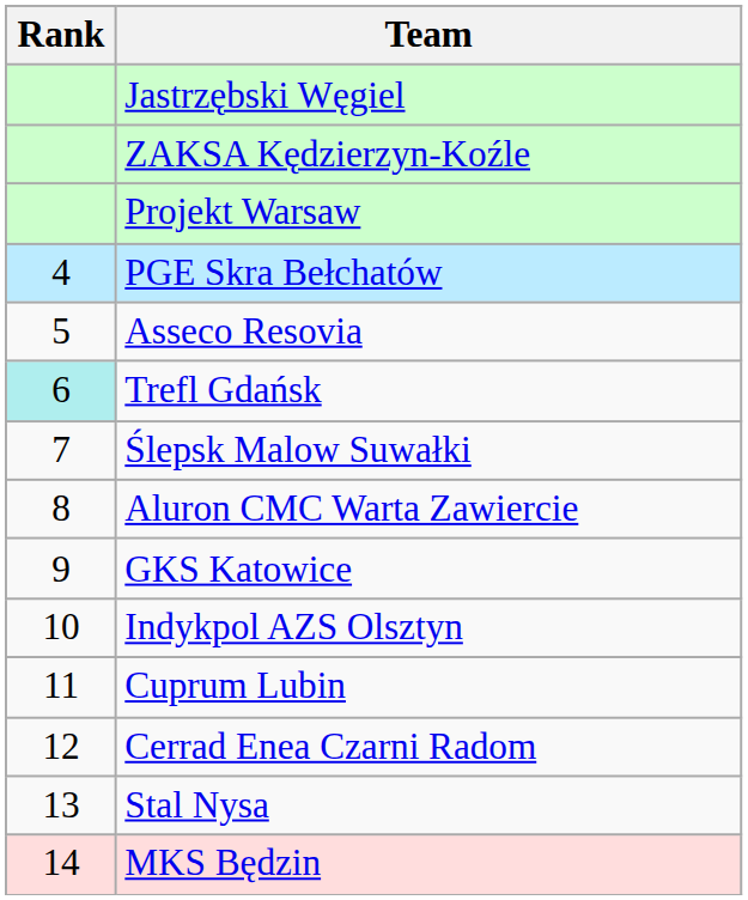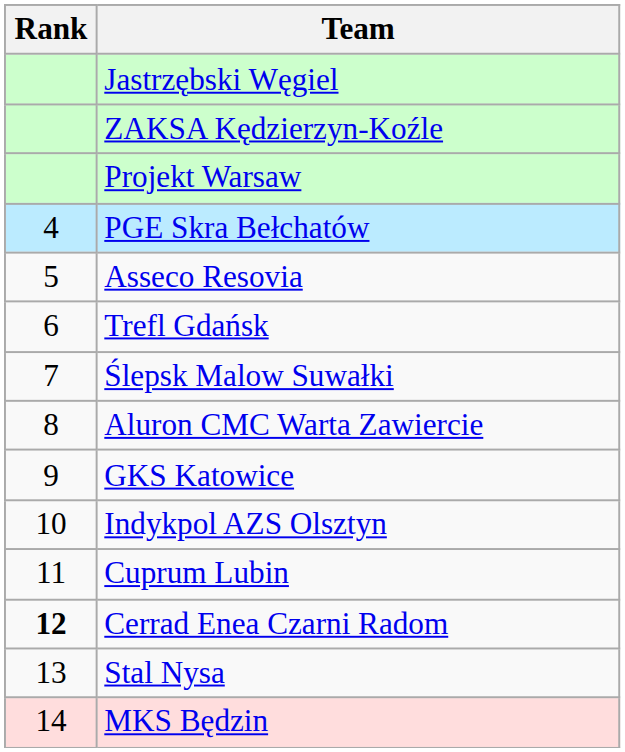Trefl Gdańsk | Rank: paleturquoise background -> no background
Cerrad Enea Czarni Radom | Rank: normal -> bold
